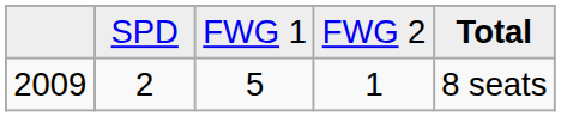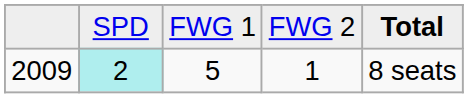2009 | column 2: no background -> paleturquoise background
